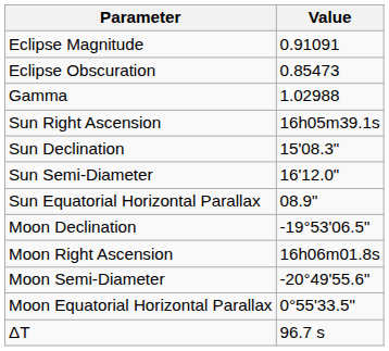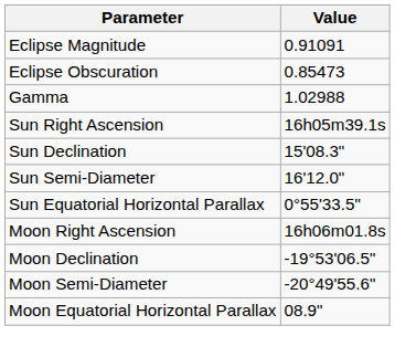Sun Equatorial Horizontal Parallax | Value: 08.9" -> 0°55'33.5"
rows swapped: Moon Right Ascension <-> Moon Declination
Moon Equatorial Horizontal Parallax | Value: 0°55'33.5" -> 08.9"
- row: ΔT | 96.7 s
